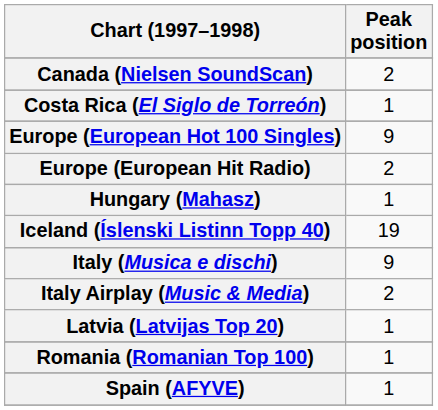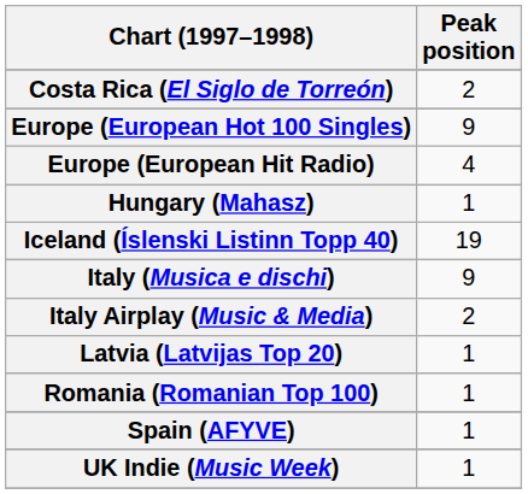- row: Canada (Nielsen SoundScan) | 2
Costa Rica (El Siglo de Torreón) | Peak position: 1 -> 2
Europe (European Hit Radio) | Peak position: 2 -> 4
+ row: UK Indie (Music Week) | 1
